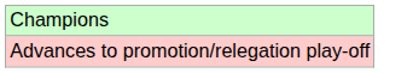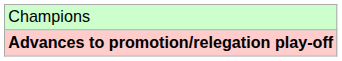row 2 | column 1: normal -> bold
